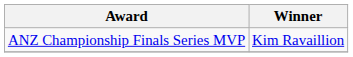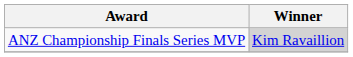ANZ Championship Finals Series MVP | Winner: no background -> lightgrey background
